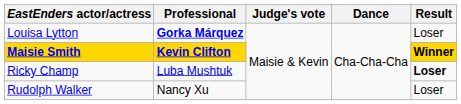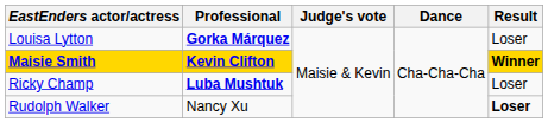Ricky Champ | Professional: normal -> bold
Ricky Champ | Result: bold -> normal
Rudolph Walker | Result: normal -> bold
